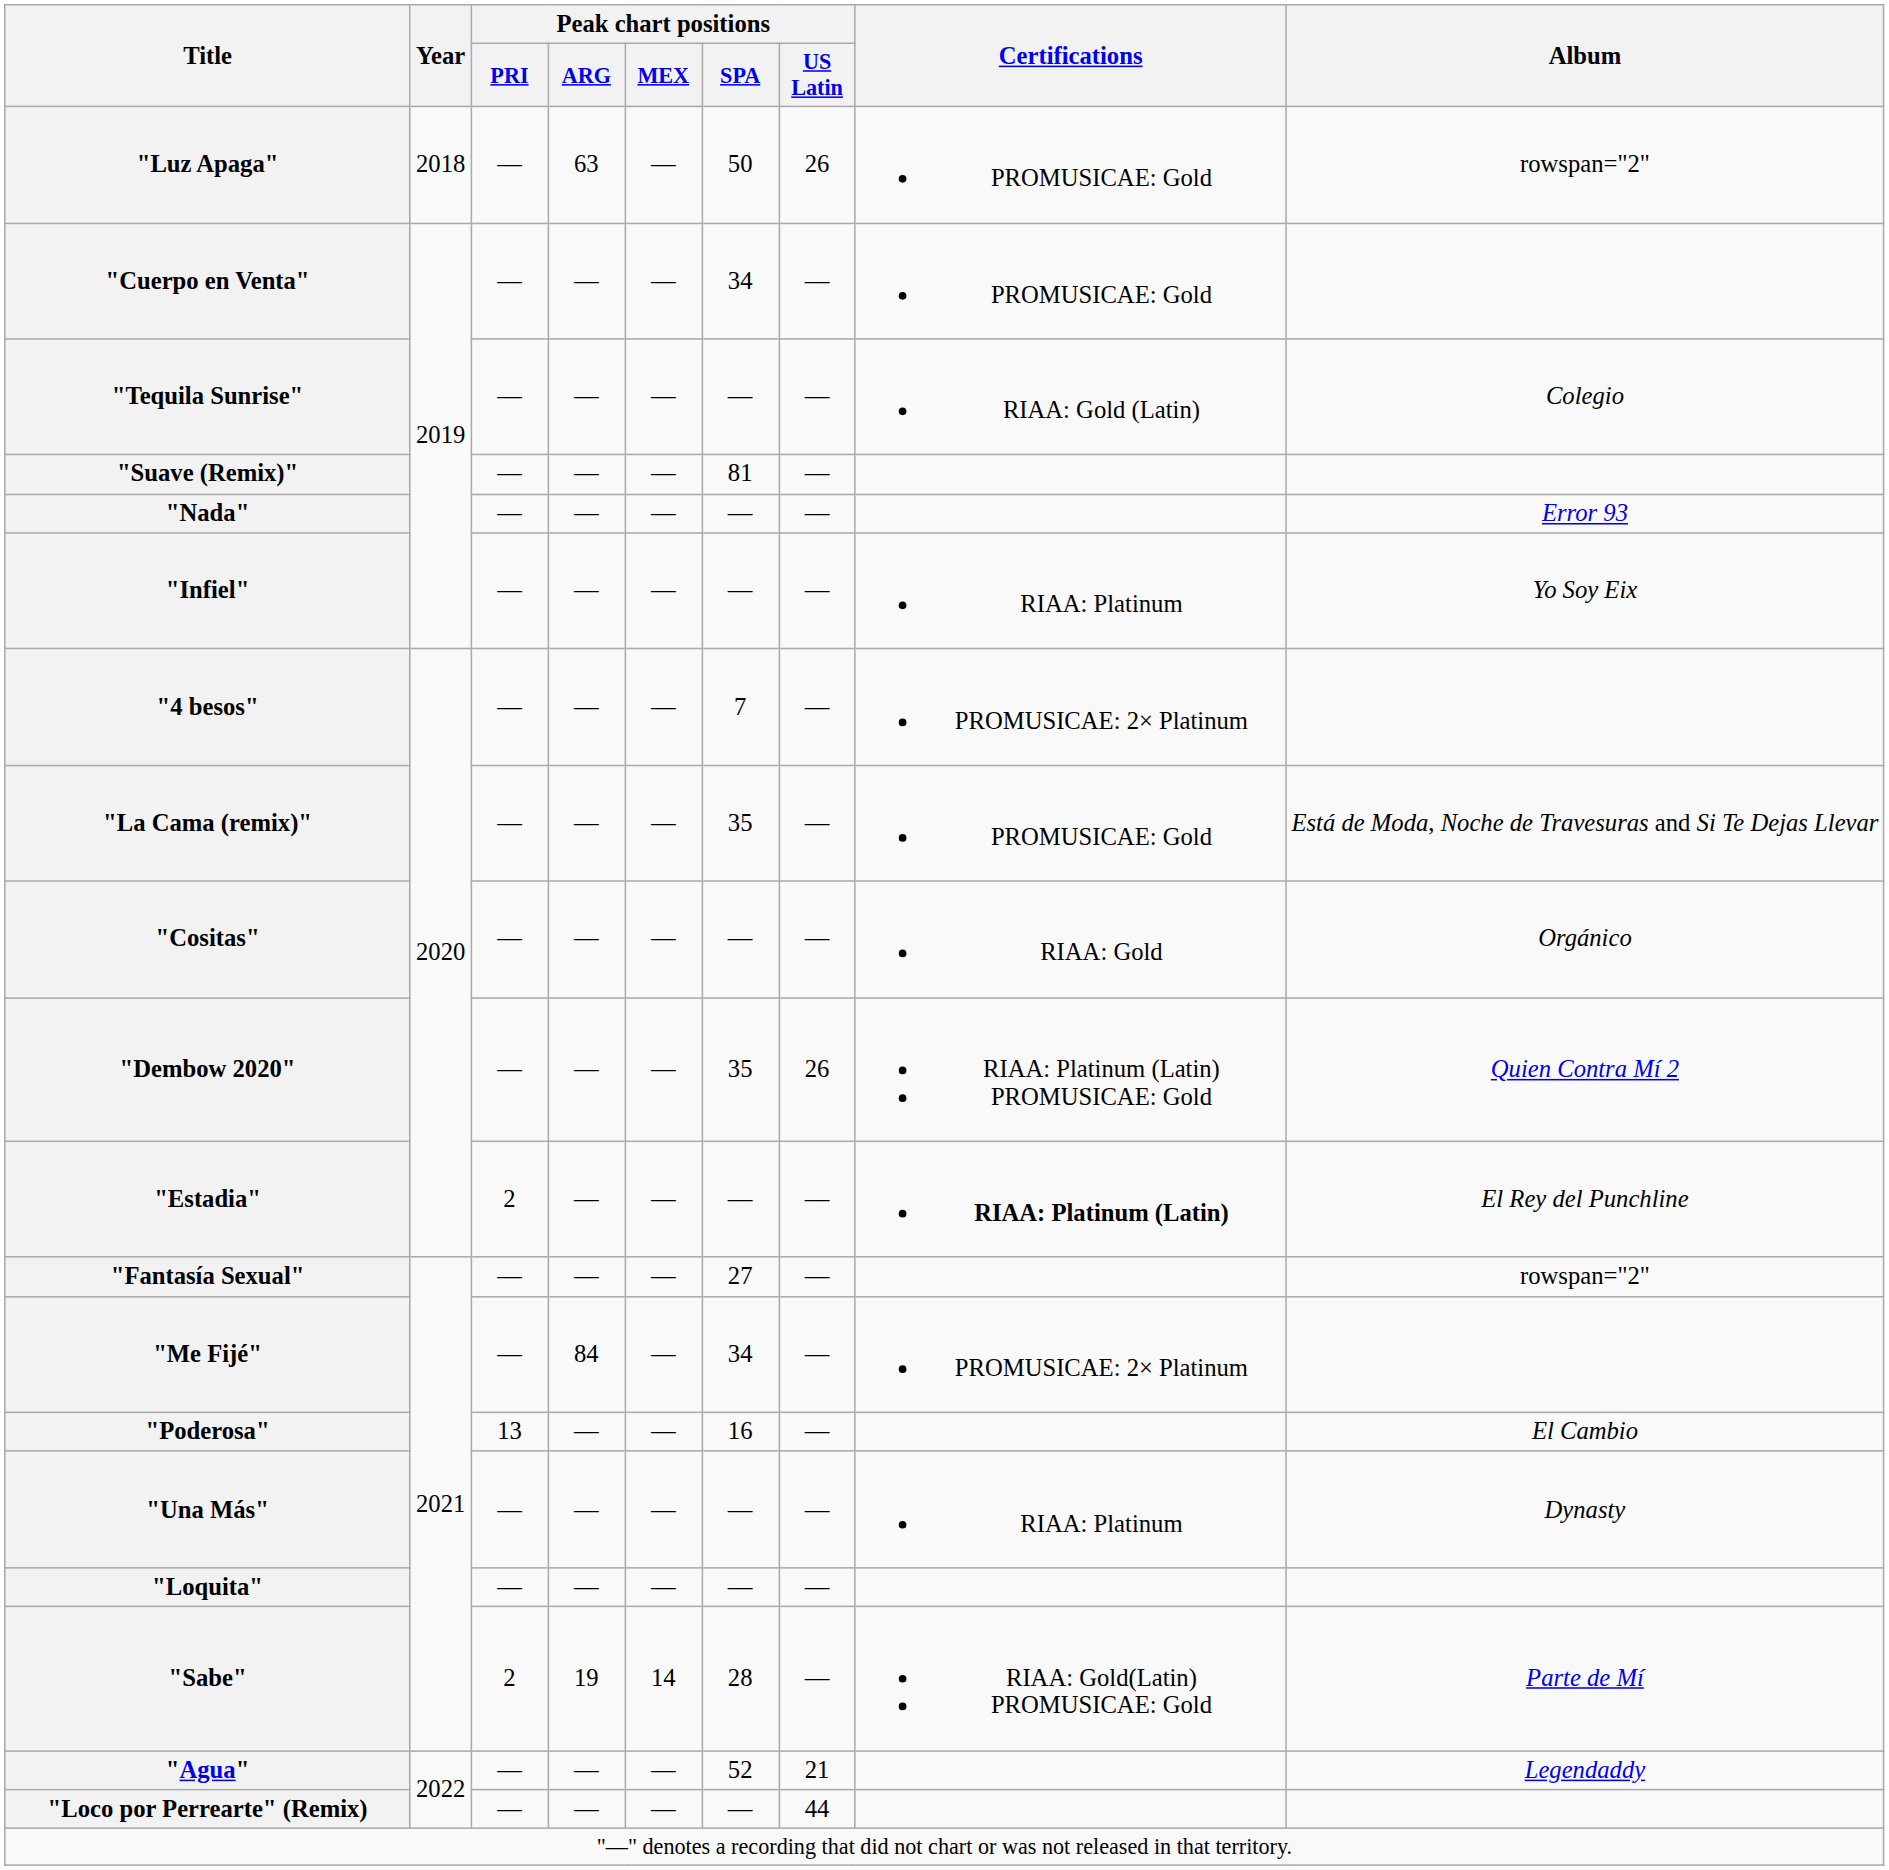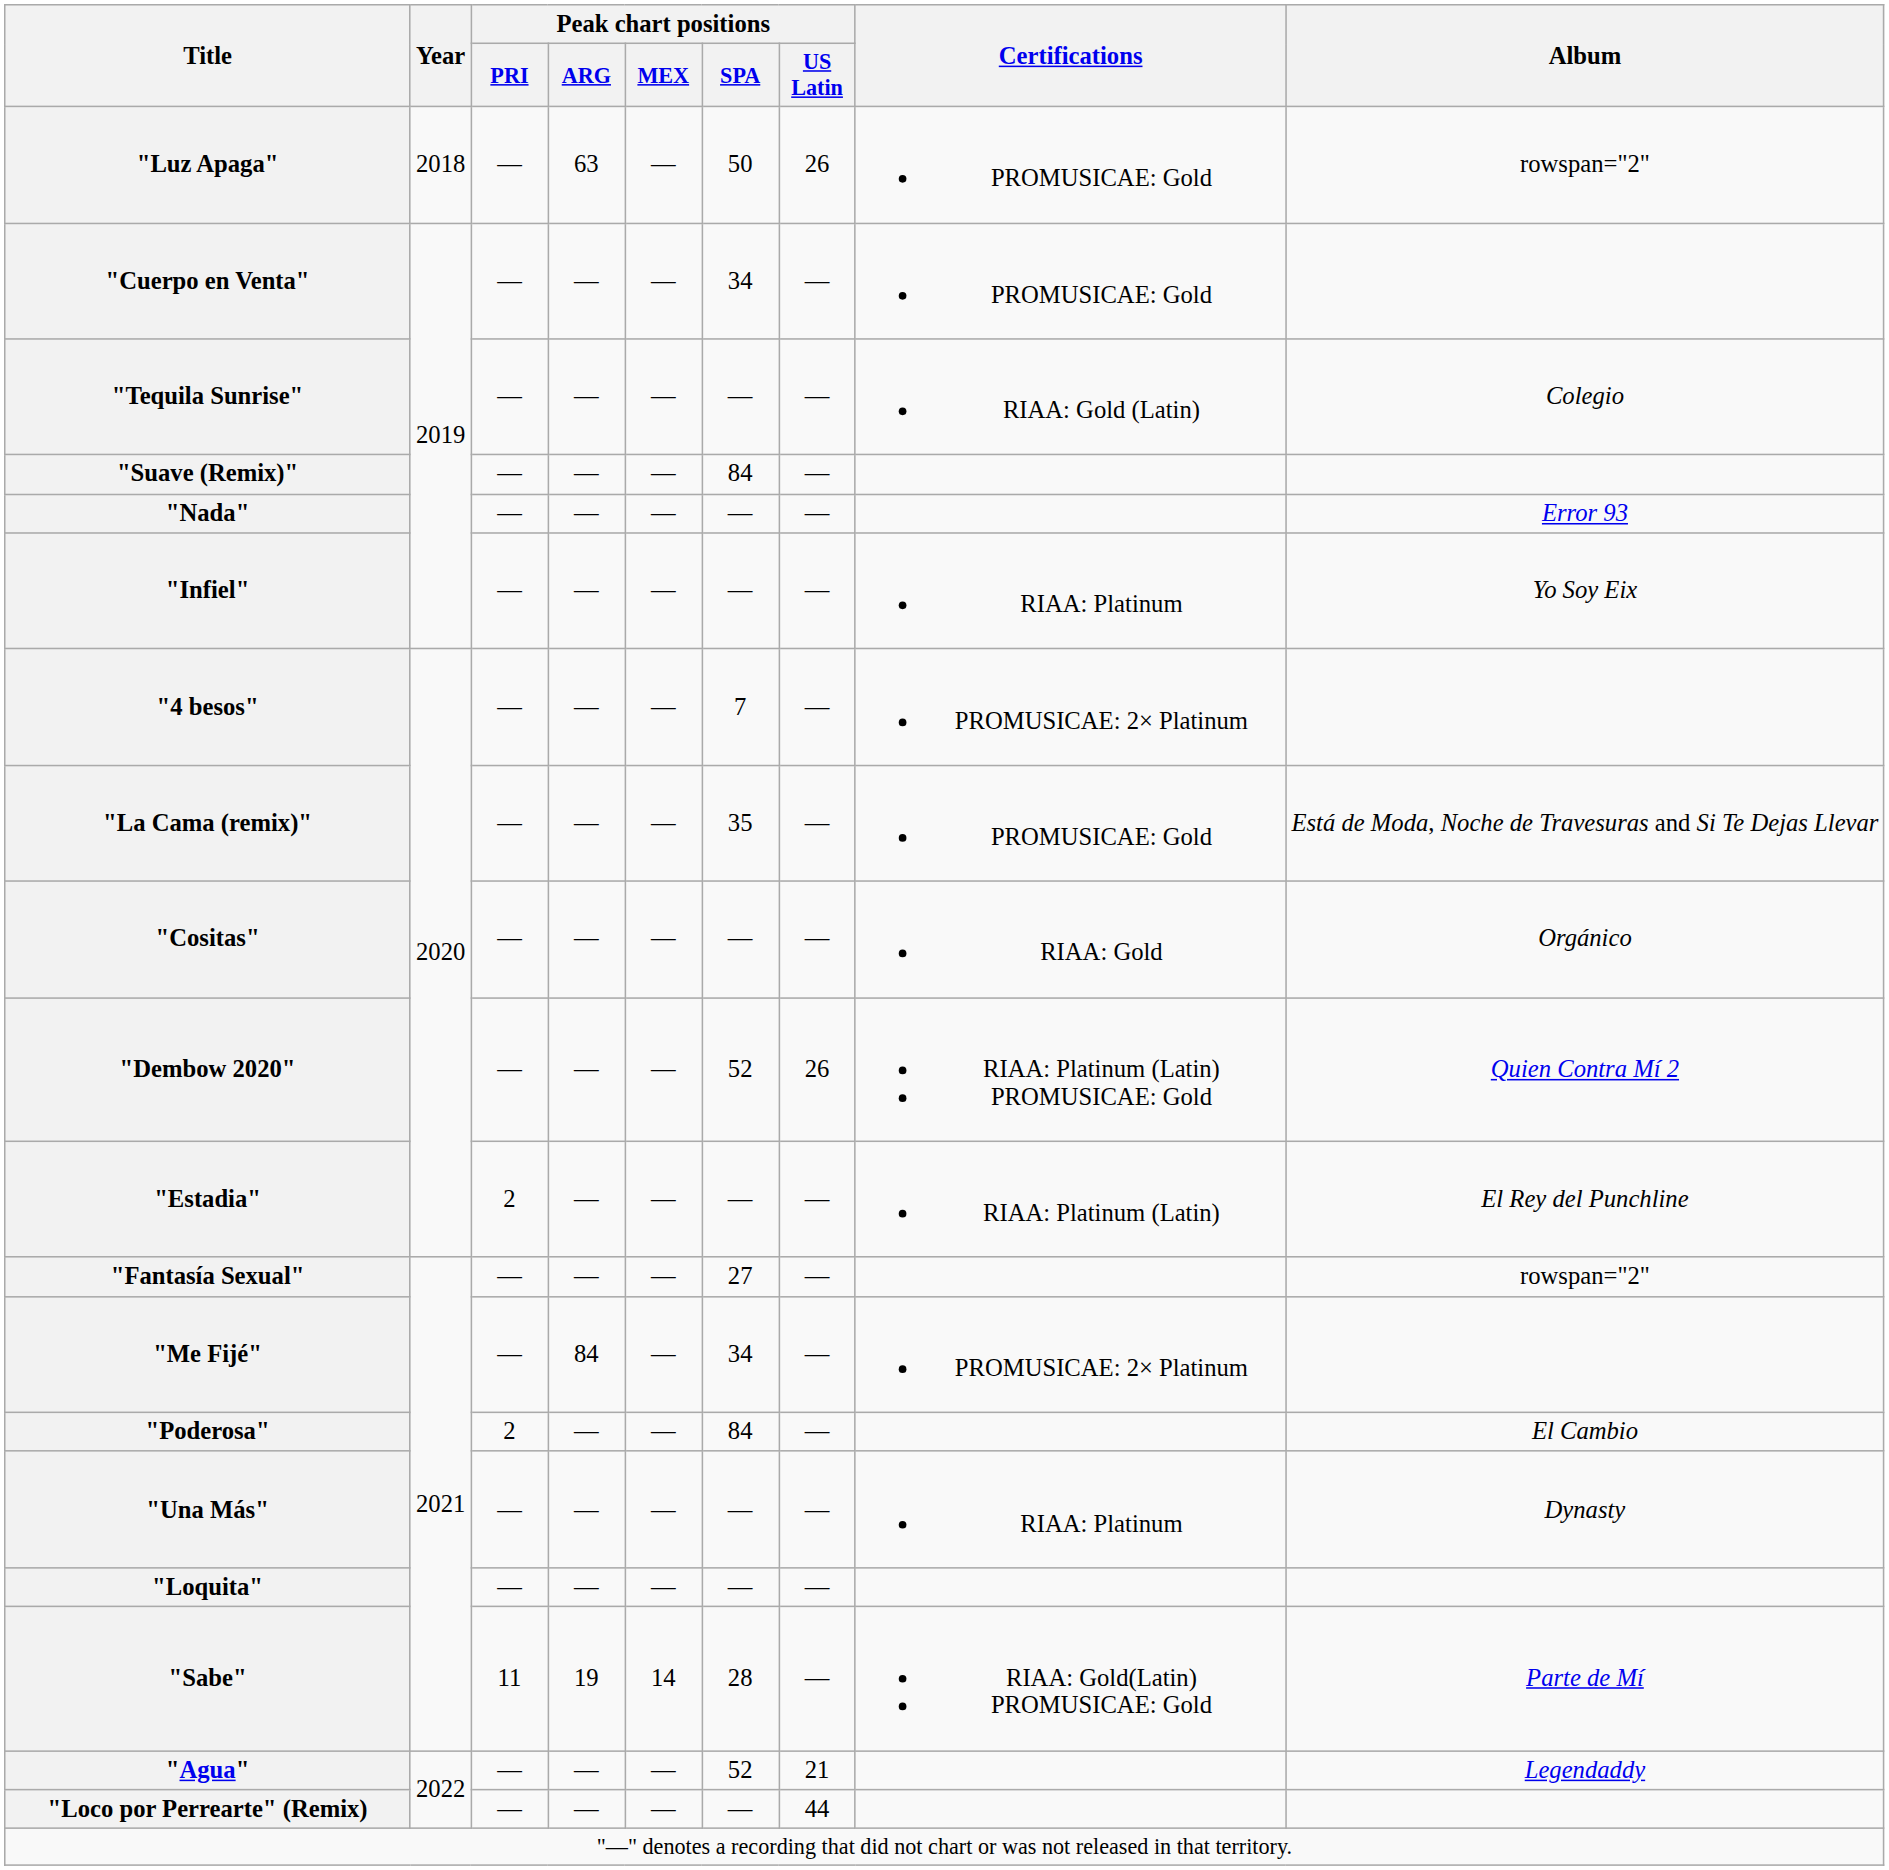"Suave (Remix)" | Peak chart positions / SPA: 81 -> 84
"Dembow 2020" | Peak chart positions / SPA: 35 -> 52
"Estadia" | Certifications: bold -> normal
"Poderosa" | Peak chart positions / PRI: 13 -> 2
"Poderosa" | Peak chart positions / SPA: 16 -> 84
"Sabe" | Peak chart positions / PRI: 2 -> 11
